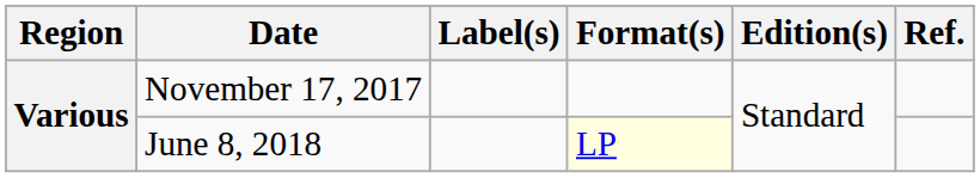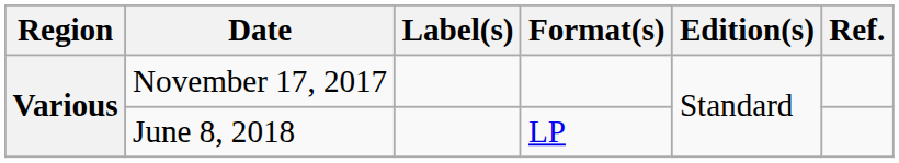June 8, 2018 | Format(s): lightyellow background -> no background
